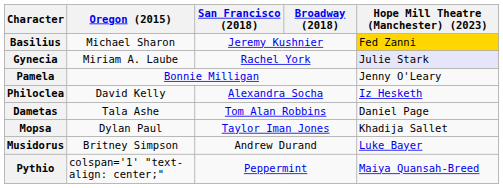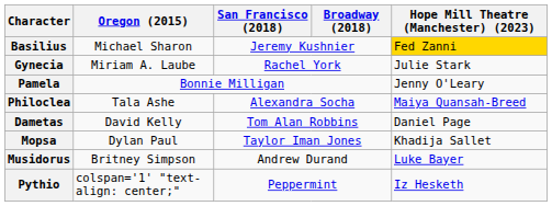Gynecia | Hope Mill Theatre (Manchester) (2023): lavender background -> no background
Philoclea | Oregon (2015): David Kelly -> Tala Ashe
Philoclea | Hope Mill Theatre (Manchester) (2023): Iz Hesketh -> Maiya Quansah-Breed
Dametas | Oregon (2015): Tala Ashe -> David Kelly
Pythio | Hope Mill Theatre (Manchester) (2023): Maiya Quansah-Breed -> Iz Hesketh
